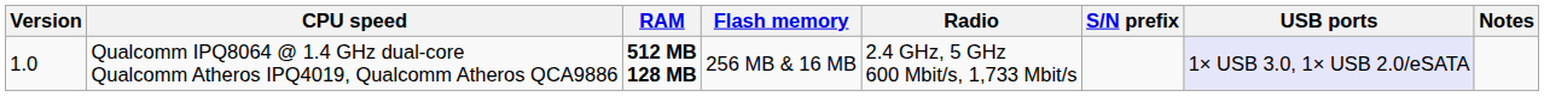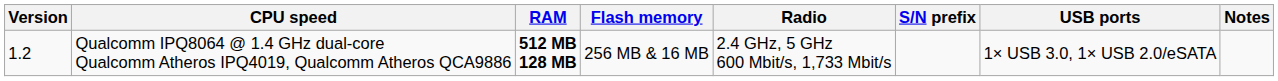row 2 | Version: 1.0 -> 1.2
row 2 | USB ports: lavender background -> no background
